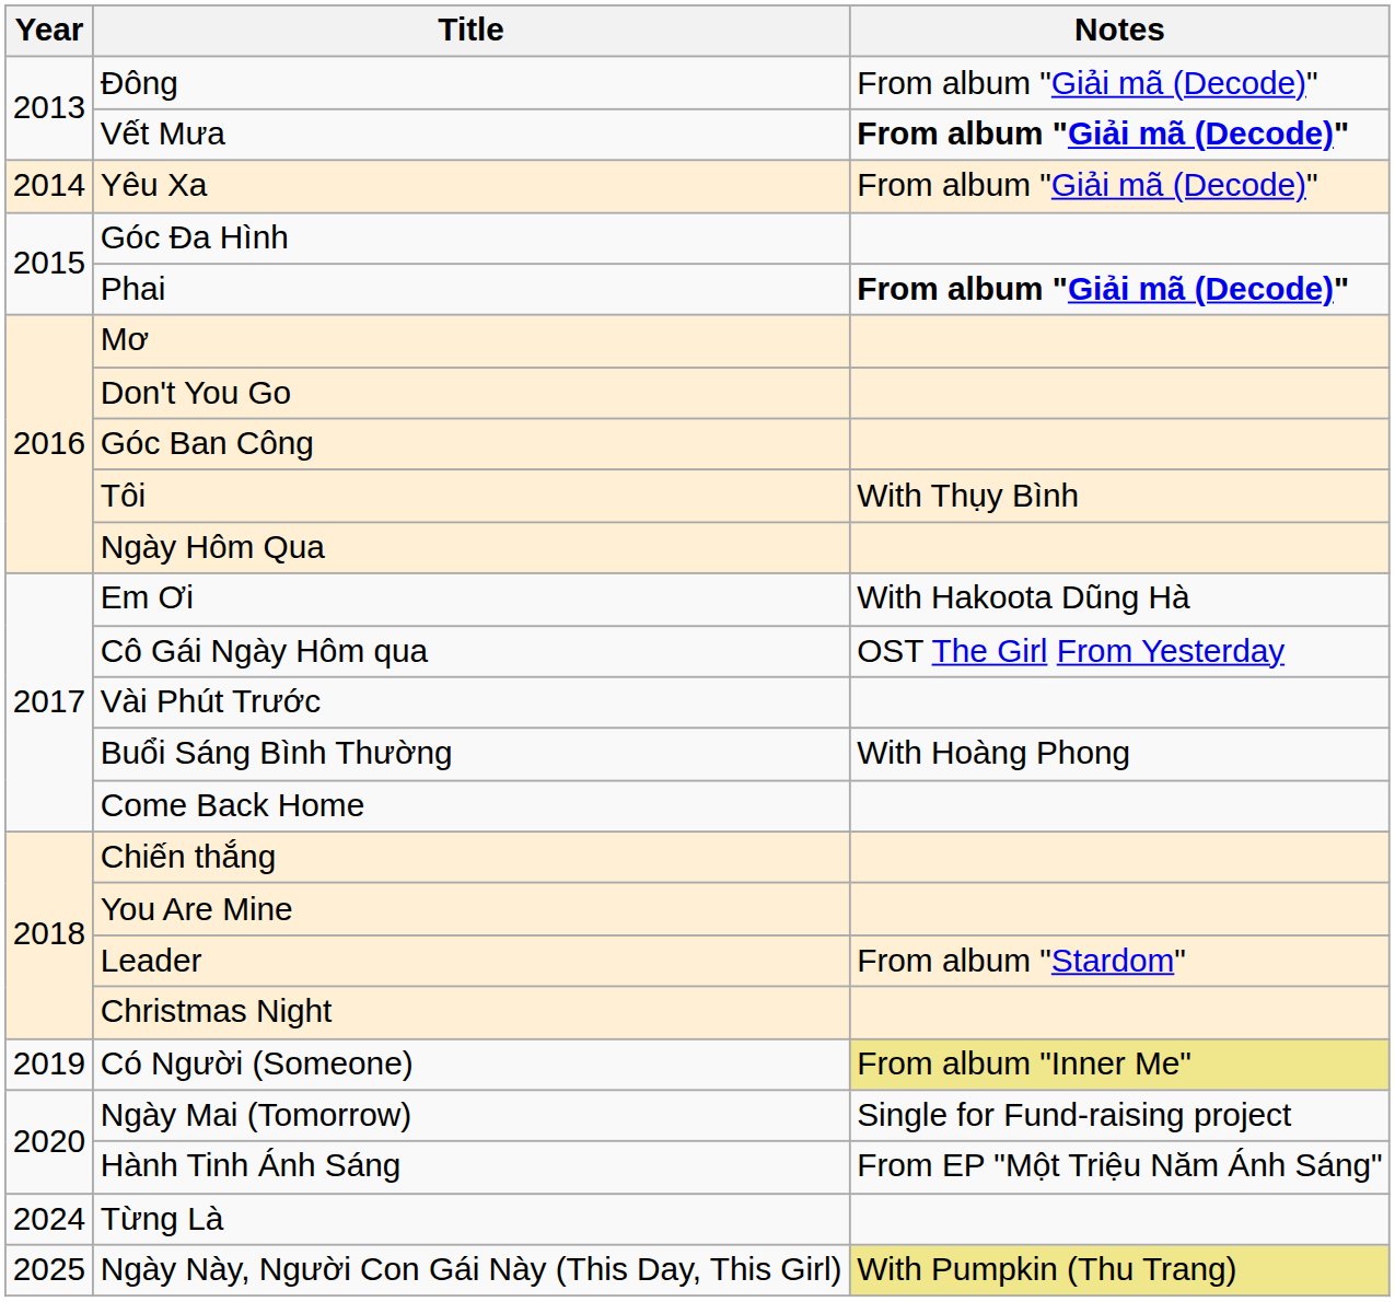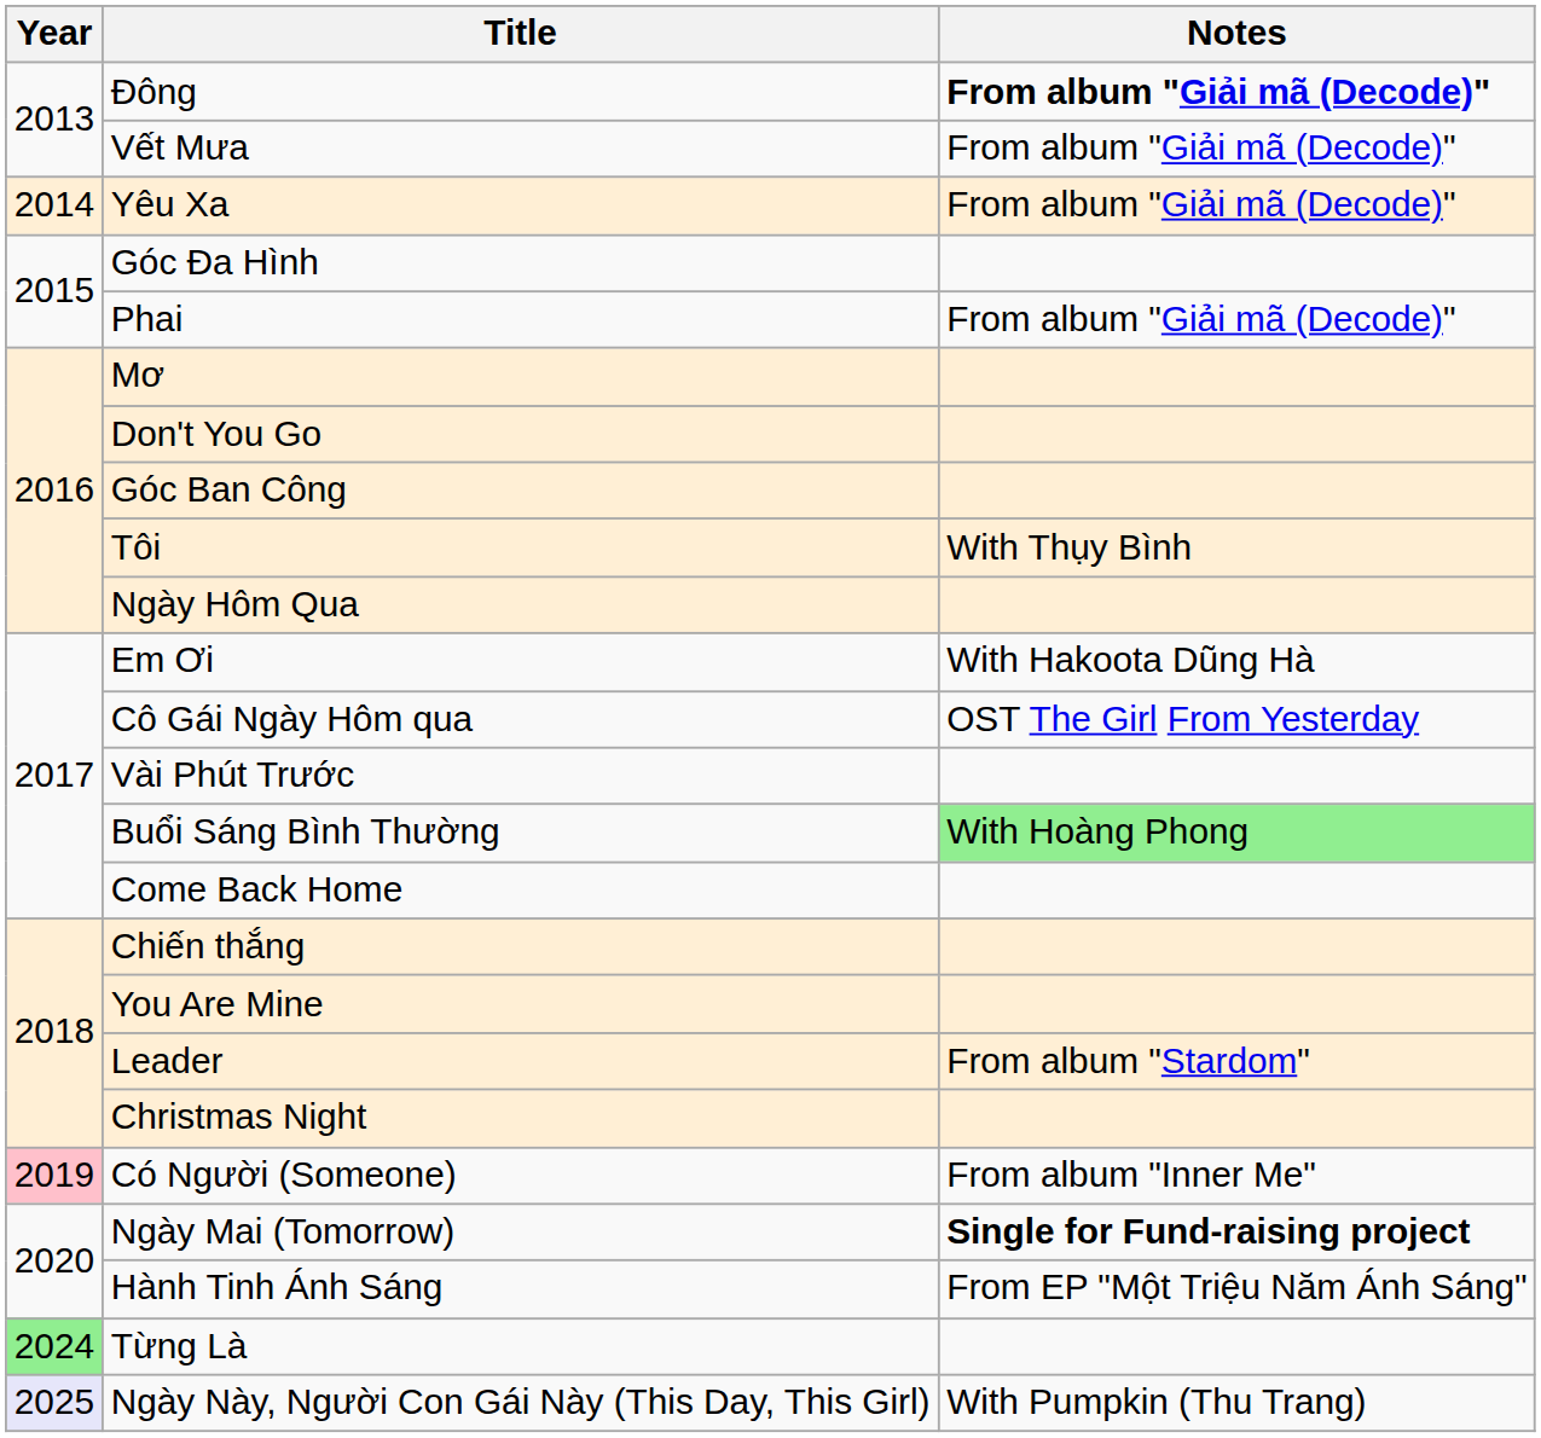Đông | Notes: normal -> bold
Vết Mưa | Notes: bold -> normal
Phai | Notes: bold -> normal
Buổi Sáng Bình Thường | Notes: no background -> lightgreen background
Có Người (Someone) | Year: no background -> pink background
Có Người (Someone) | Notes: khaki background -> no background
Ngày Mai (Tomorrow) | Notes: normal -> bold
Từng Là | Year: no background -> lightgreen background
Ngày Này, Người Con Gái Này (This Day, This Girl) | Year: no background -> lavender background
Ngày Này, Người Con Gái Này (This Day, This Girl) | Notes: khaki background -> no background
